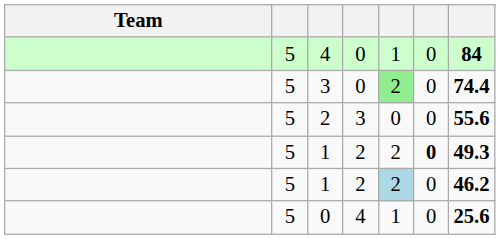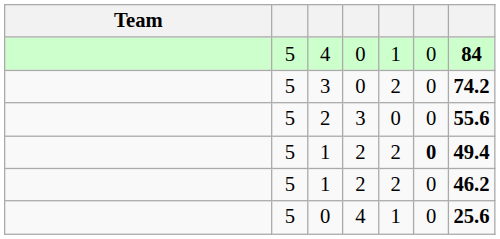row 3 | column 5: lightgreen background -> no background
row 3 | column 7: 74.4 -> 74.2
row 5 | column 7: 49.3 -> 49.4
row 6 | column 5: lightblue background -> no background
